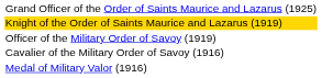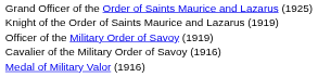row 2 | column 1: gold background -> no background
